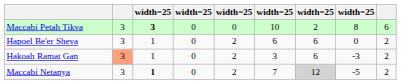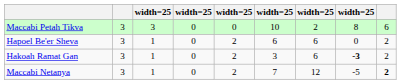Maccabi Petah Tikva | column 3: bold -> normal
Hakoah Ramat Gan | column 2: lightsalmon background -> no background
Hakoah Ramat Gan | column 8: normal -> bold
Maccabi Netanya | column 3: bold -> normal
Maccabi Netanya | column 7: lightgrey background -> no background
Maccabi Netanya | column 9: normal -> bold
